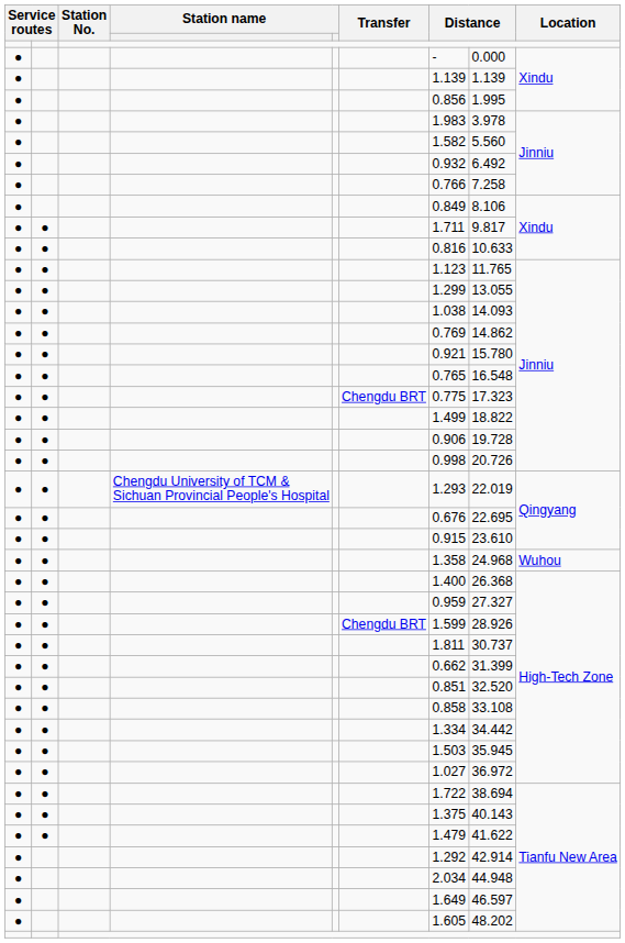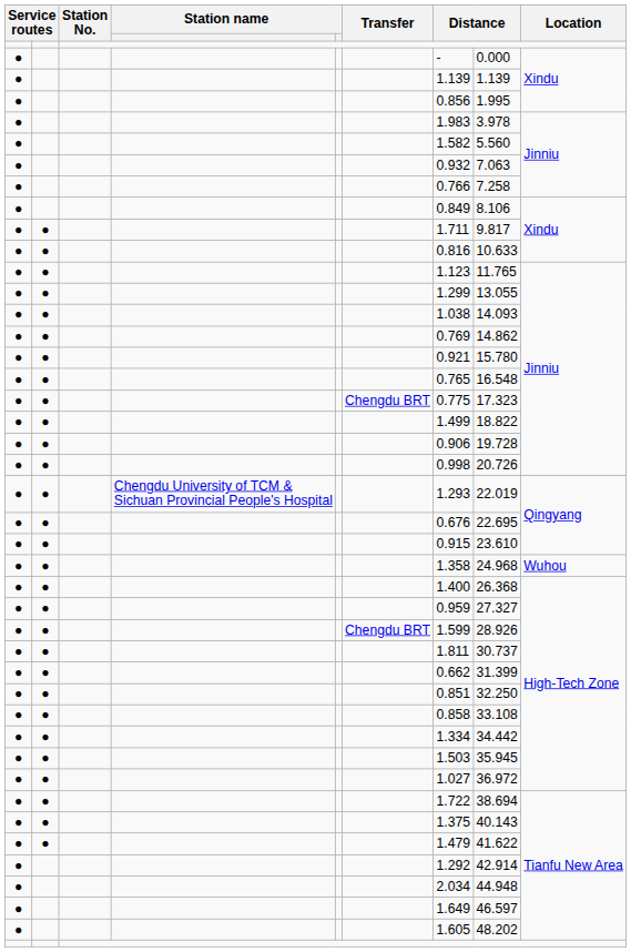row 9 | column 8: 6.492 -> 7.063
row 33 | column 8: 32.520 -> 32.250
